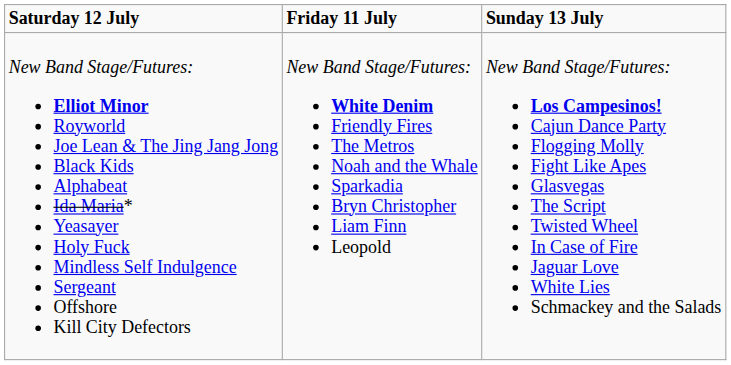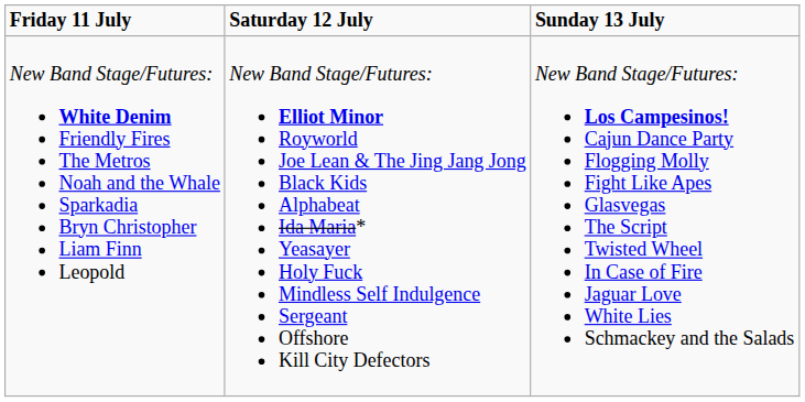columns swapped: Friday 11 July <-> Saturday 12 July
